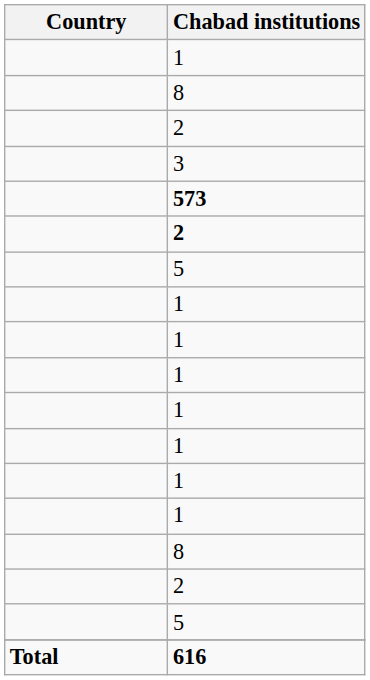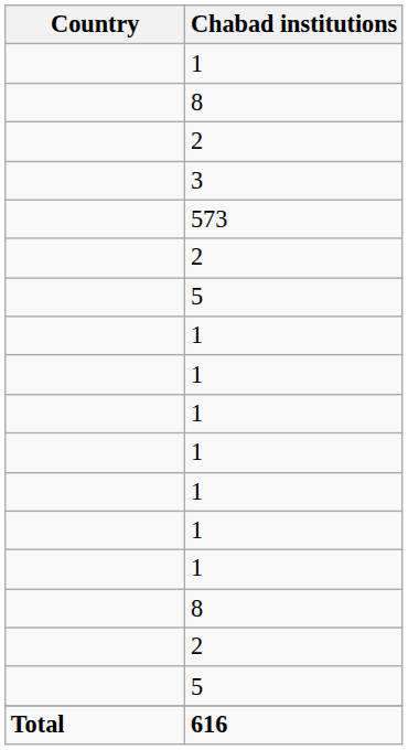row 6 | Chabad institutions: bold -> normal
row 7 | Chabad institutions: bold -> normal
